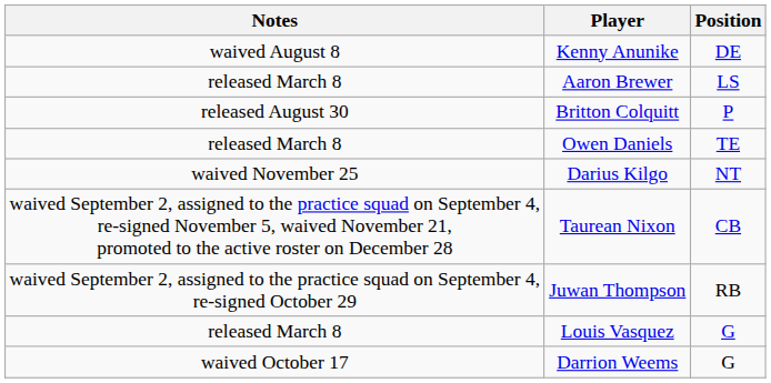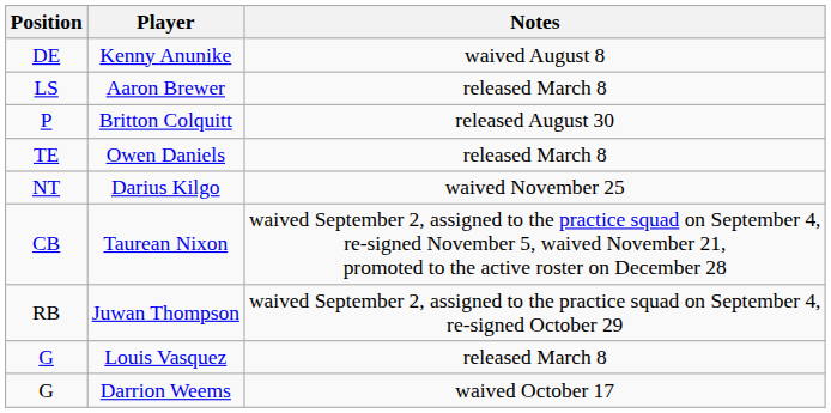columns swapped: Position <-> Notes
